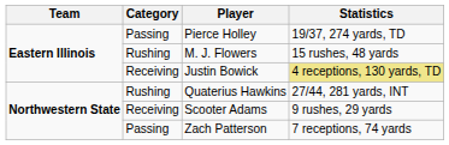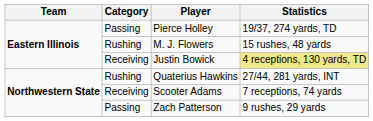Scooter Adams | Statistics: 9 rushes, 29 yards -> 7 receptions, 74 yards
Zach Patterson | Statistics: 7 receptions, 74 yards -> 9 rushes, 29 yards
